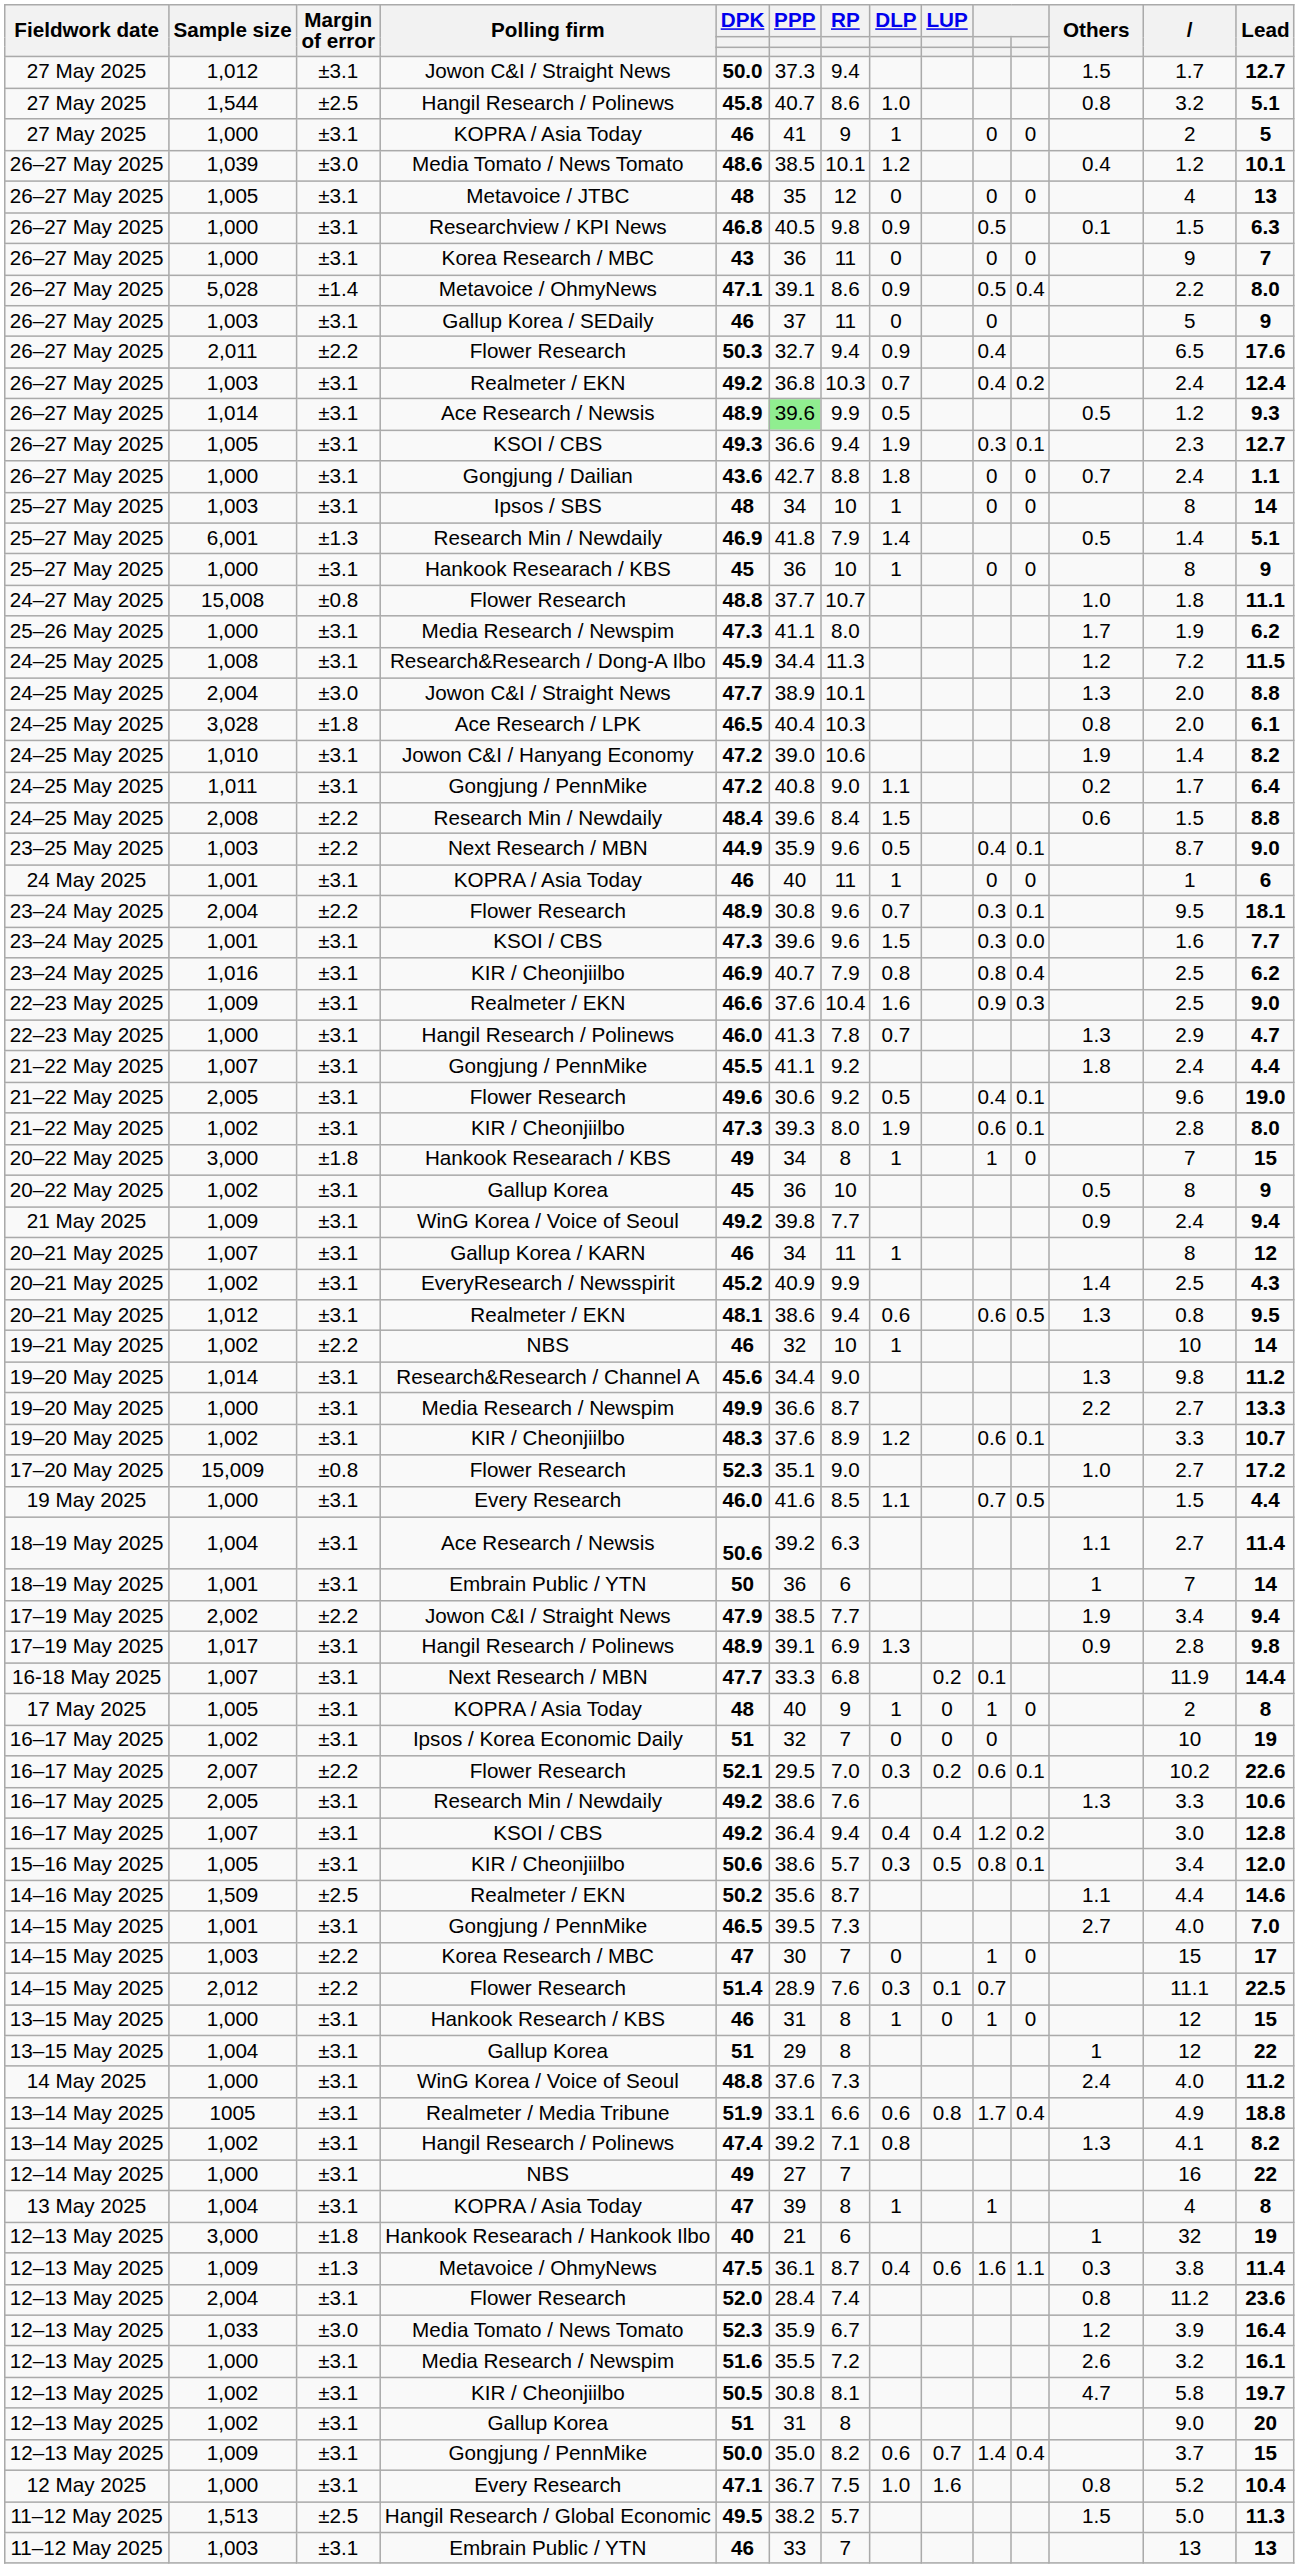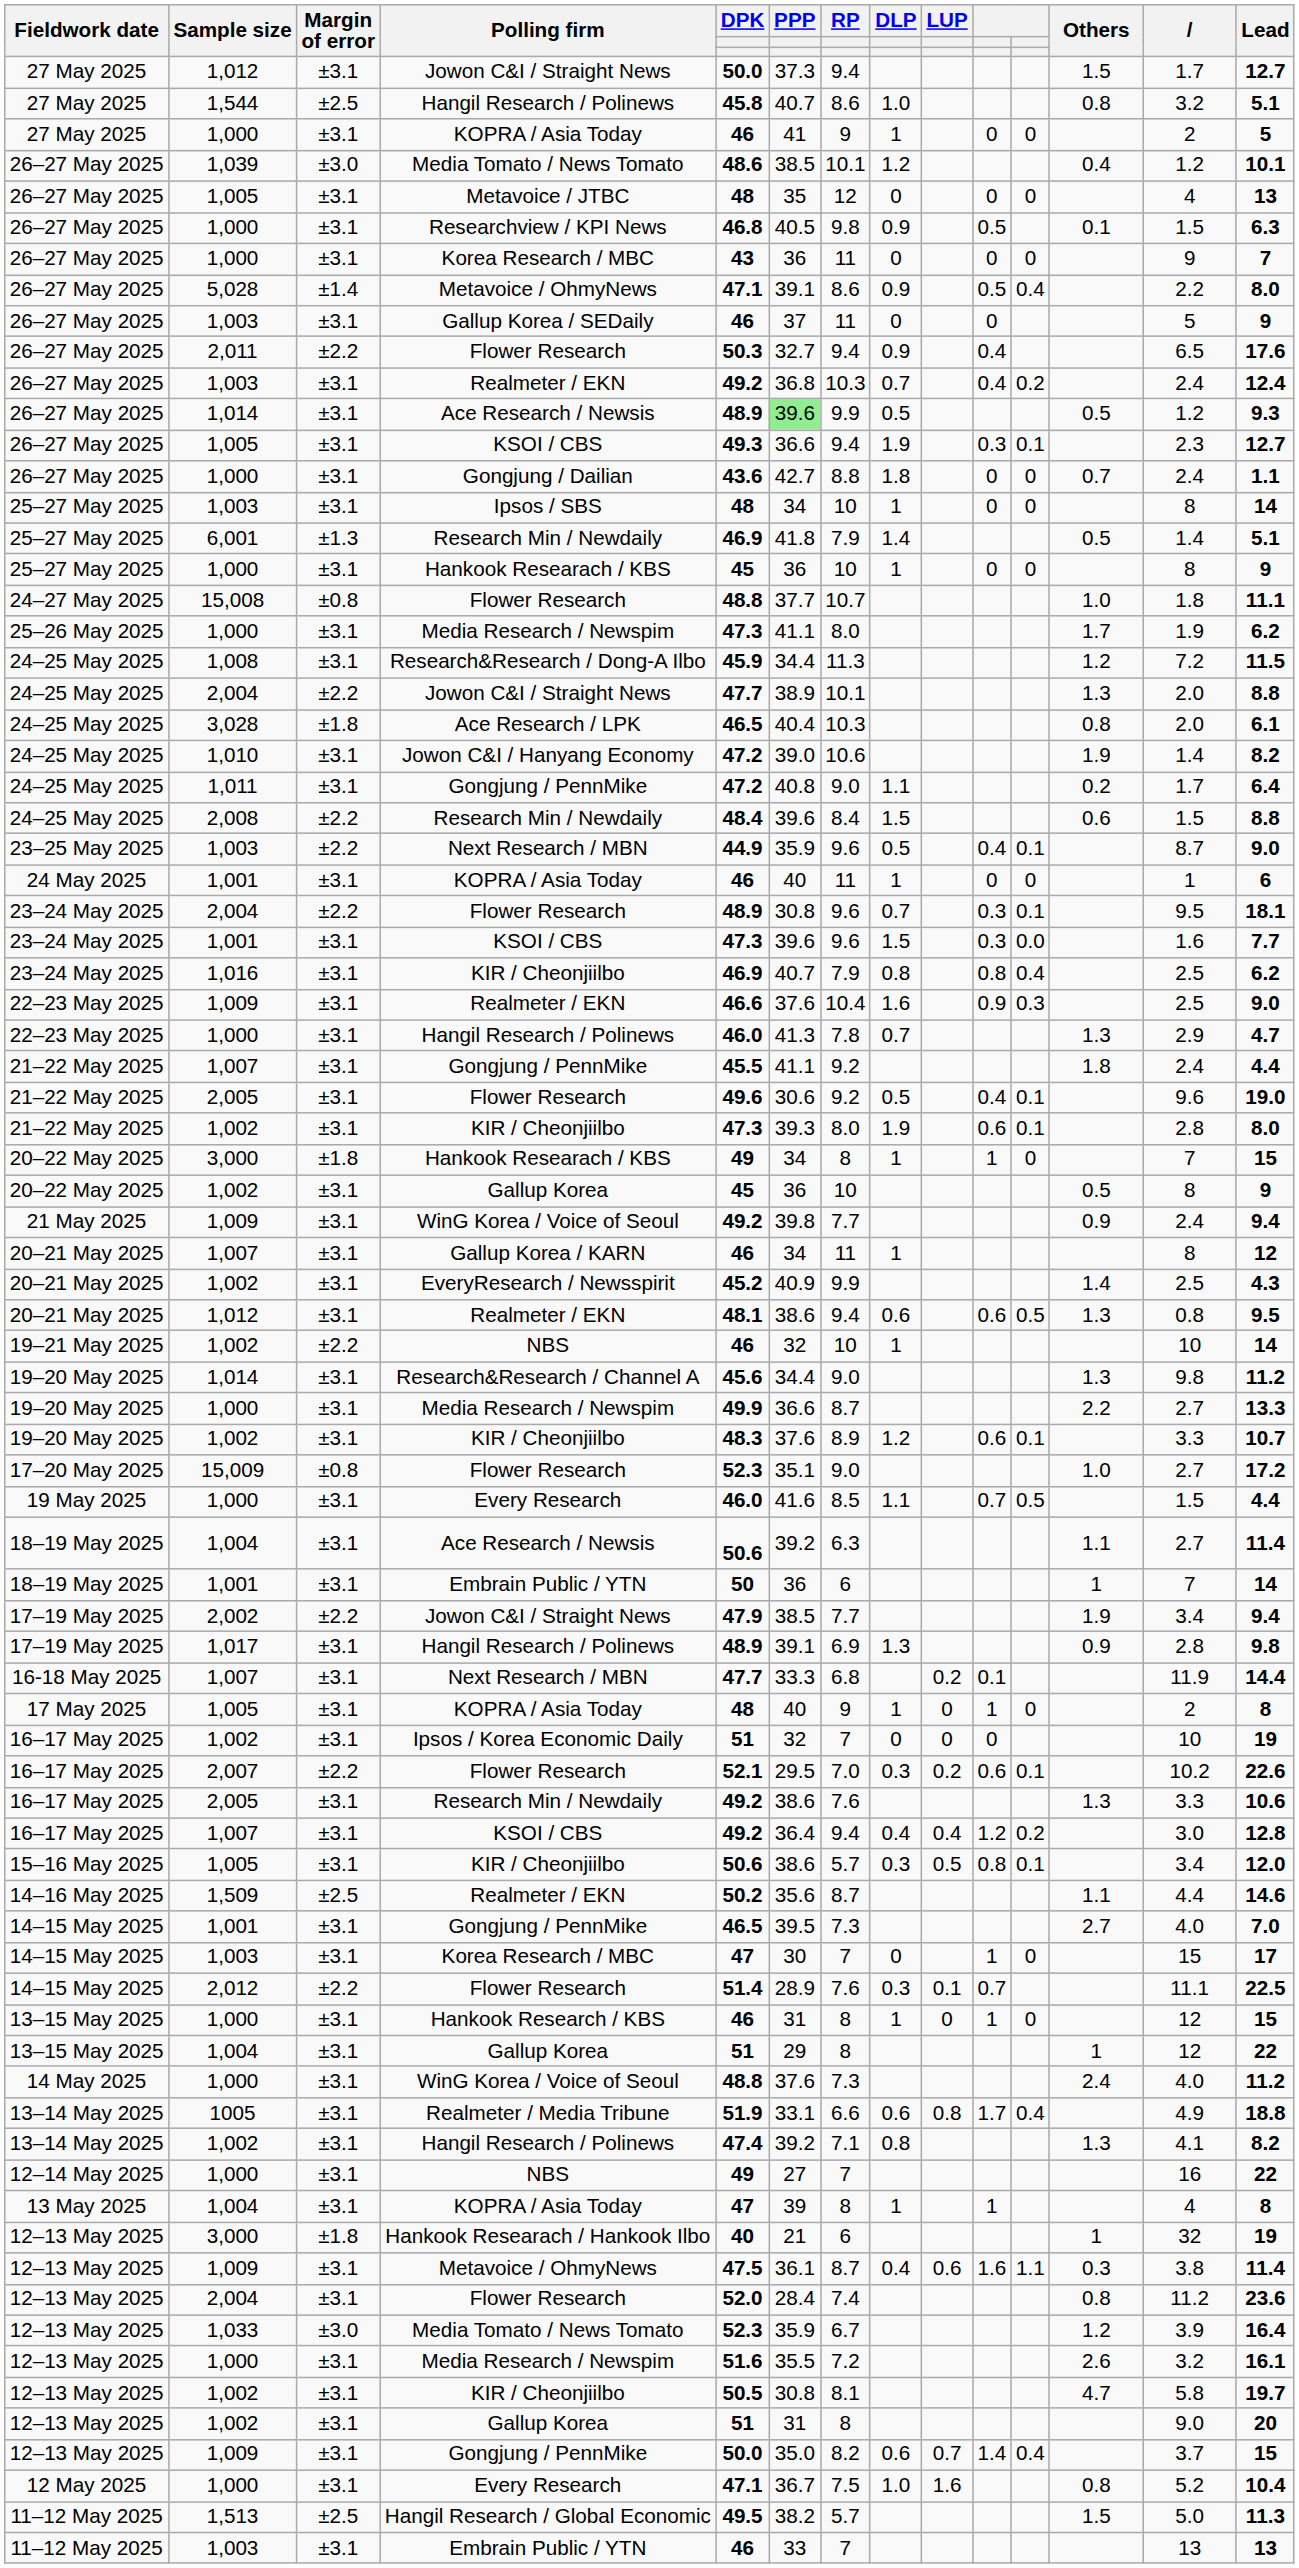24–25 May 2025 / Jowon C&I / Straight News | Margin of error: ±3.0 -> ±2.2
14–15 May 2025 / Korea Research / MBC | Margin of error: ±2.2 -> ±3.1
12–13 May 2025 / Metavoice / OhmyNews | Margin of error: ±1.3 -> ±3.1
